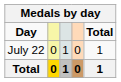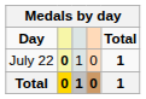July 22 | column 2: normal -> bold
July 22 | Total: normal -> bold
